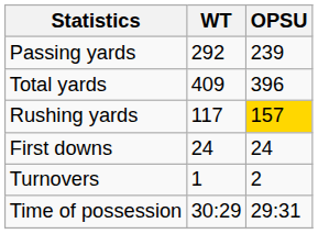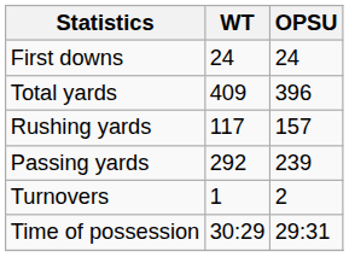rows swapped: First downs <-> Passing yards
Rushing yards | OPSU: gold background -> no background
